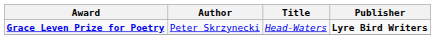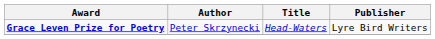Grace Leven Prize for Poetry | Publisher: bold -> normal
